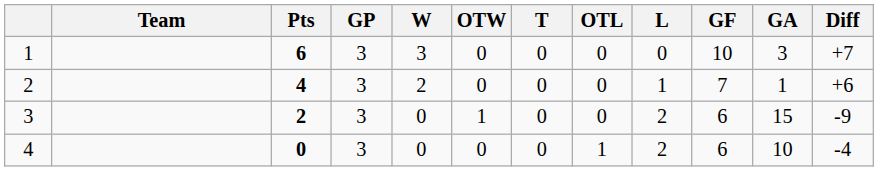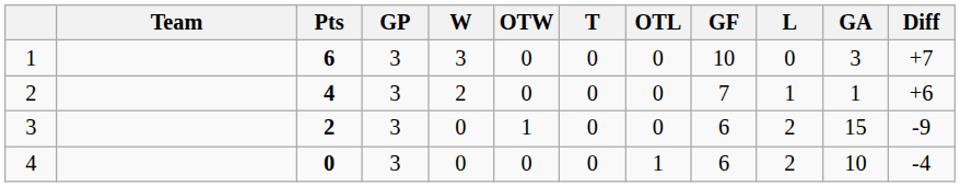columns swapped: L <-> GF
